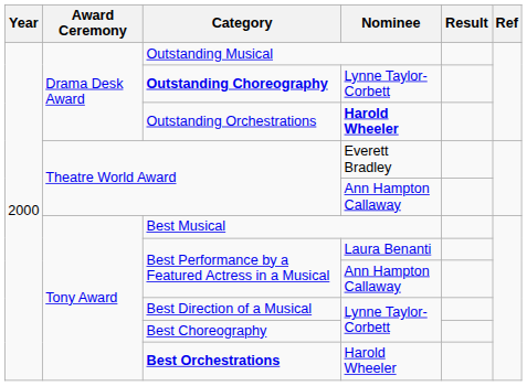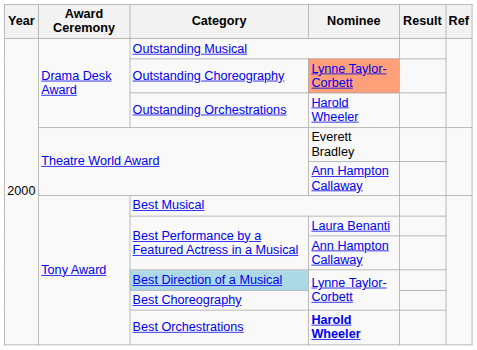Outstanding Choreography | Category: bold -> normal
Outstanding Choreography | Nominee: no background -> lightsalmon background
Outstanding Orchestrations | Nominee: bold -> normal
Best Direction of a Musical | Category: no background -> lightblue background
Best Orchestrations | Category: bold -> normal
Best Orchestrations | Nominee: normal -> bold
